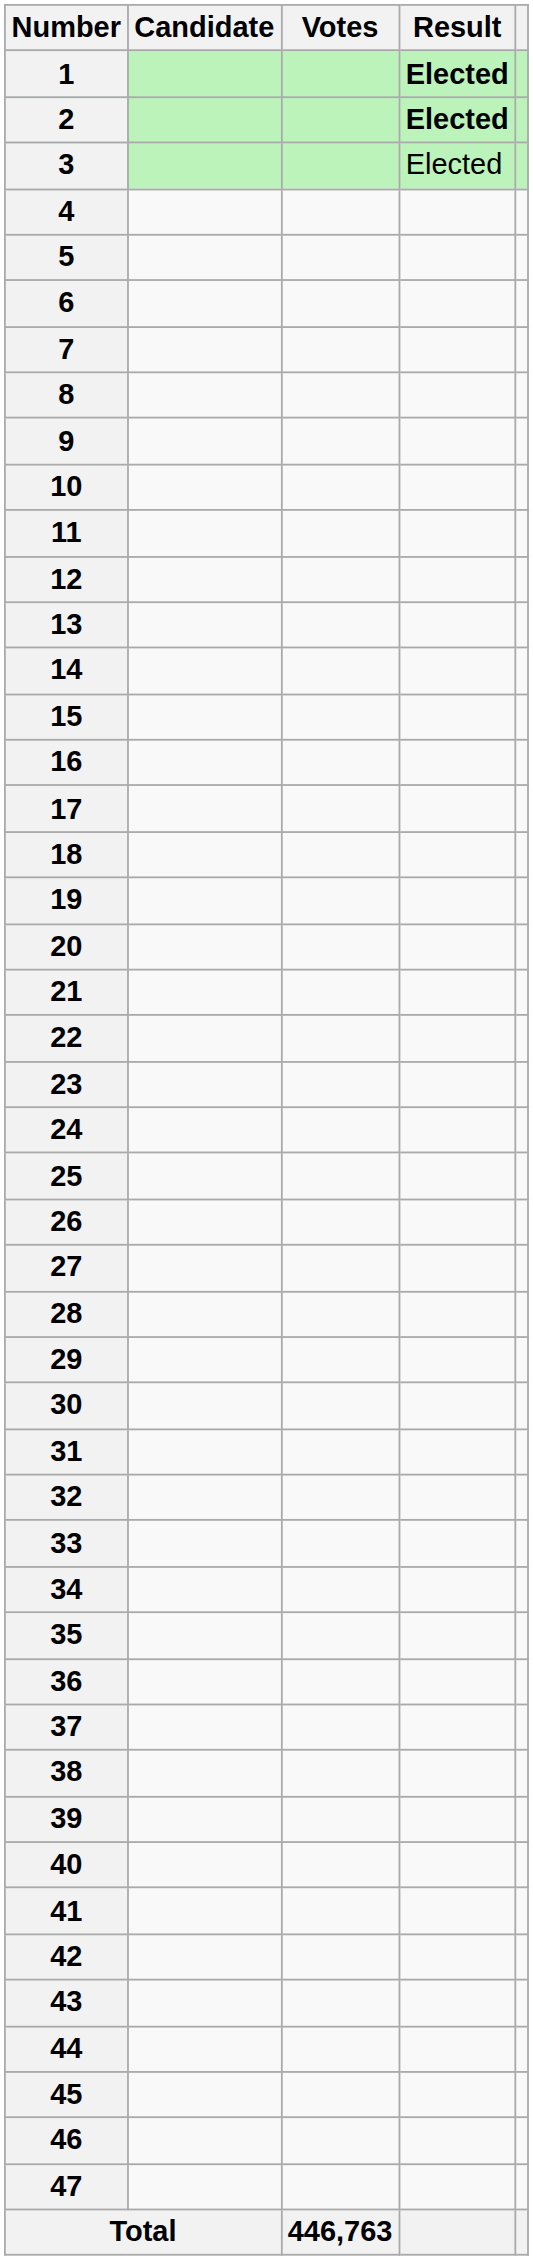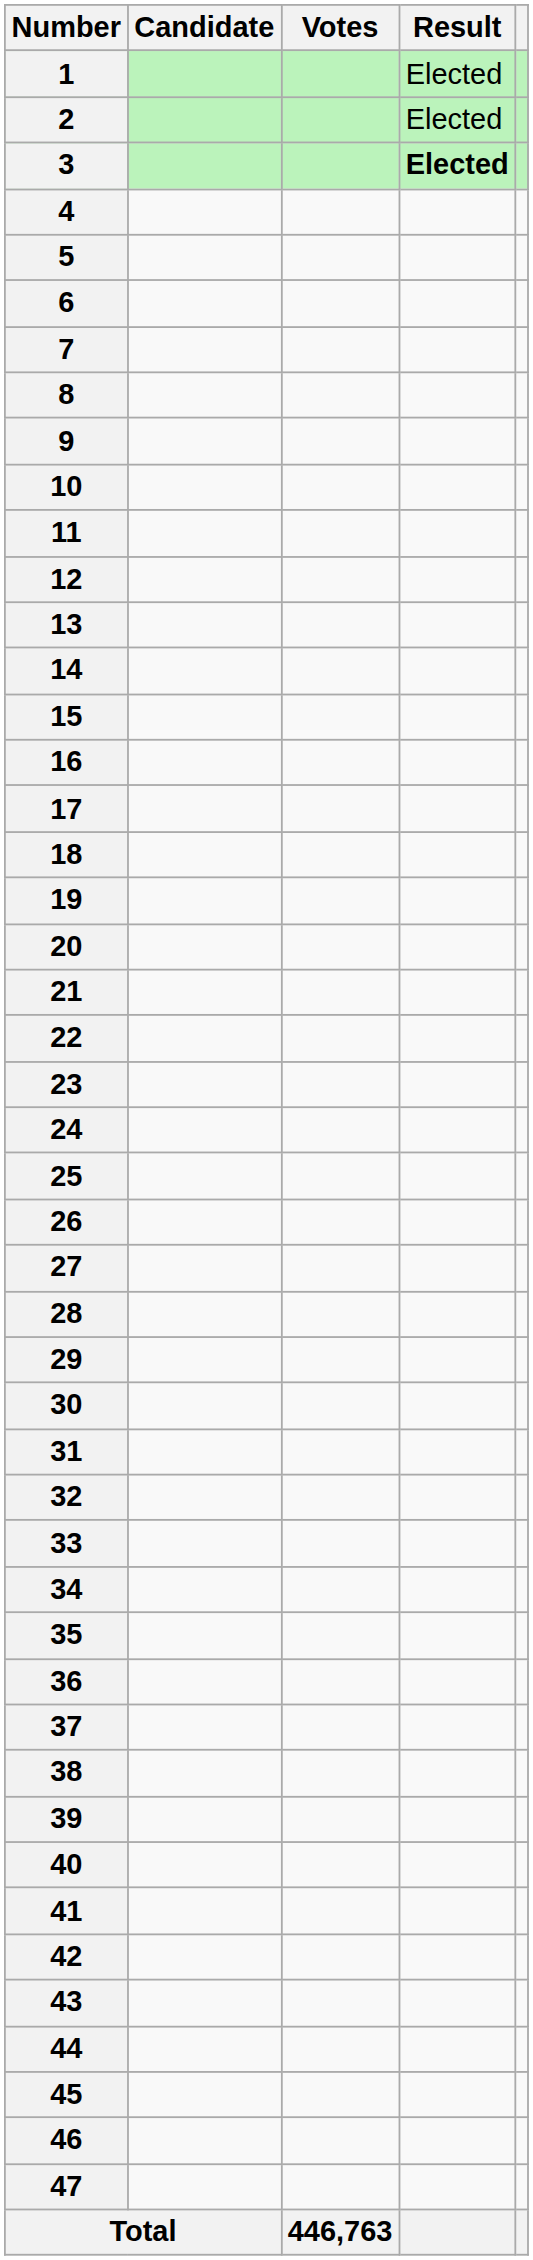1 | Result: bold -> normal
2 | Result: bold -> normal
3 | Result: normal -> bold
